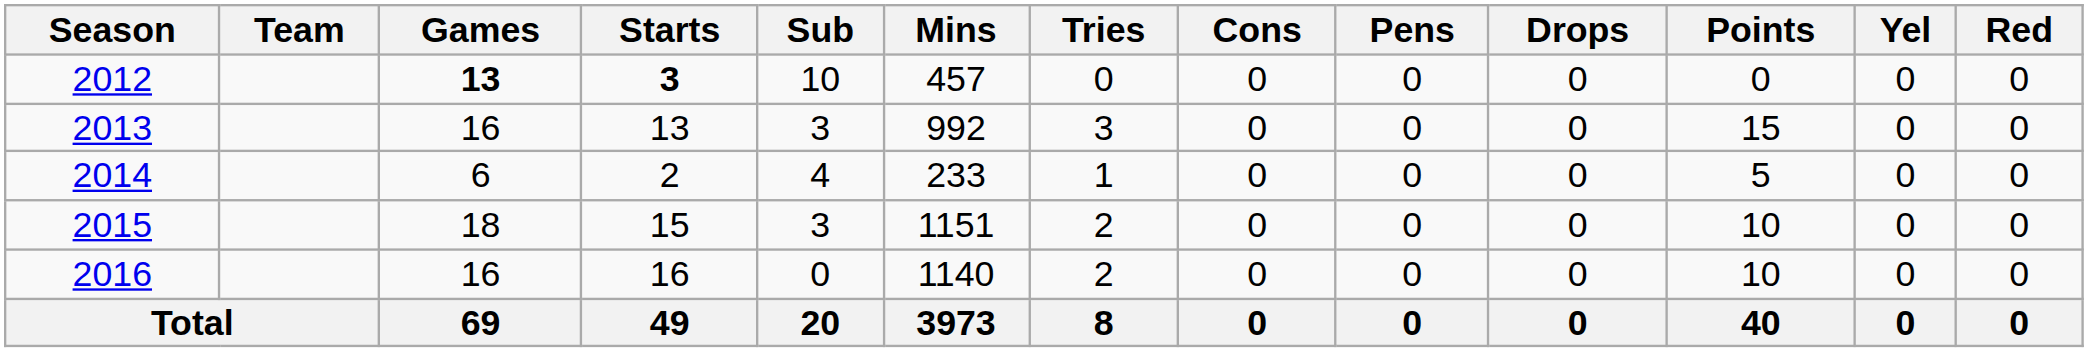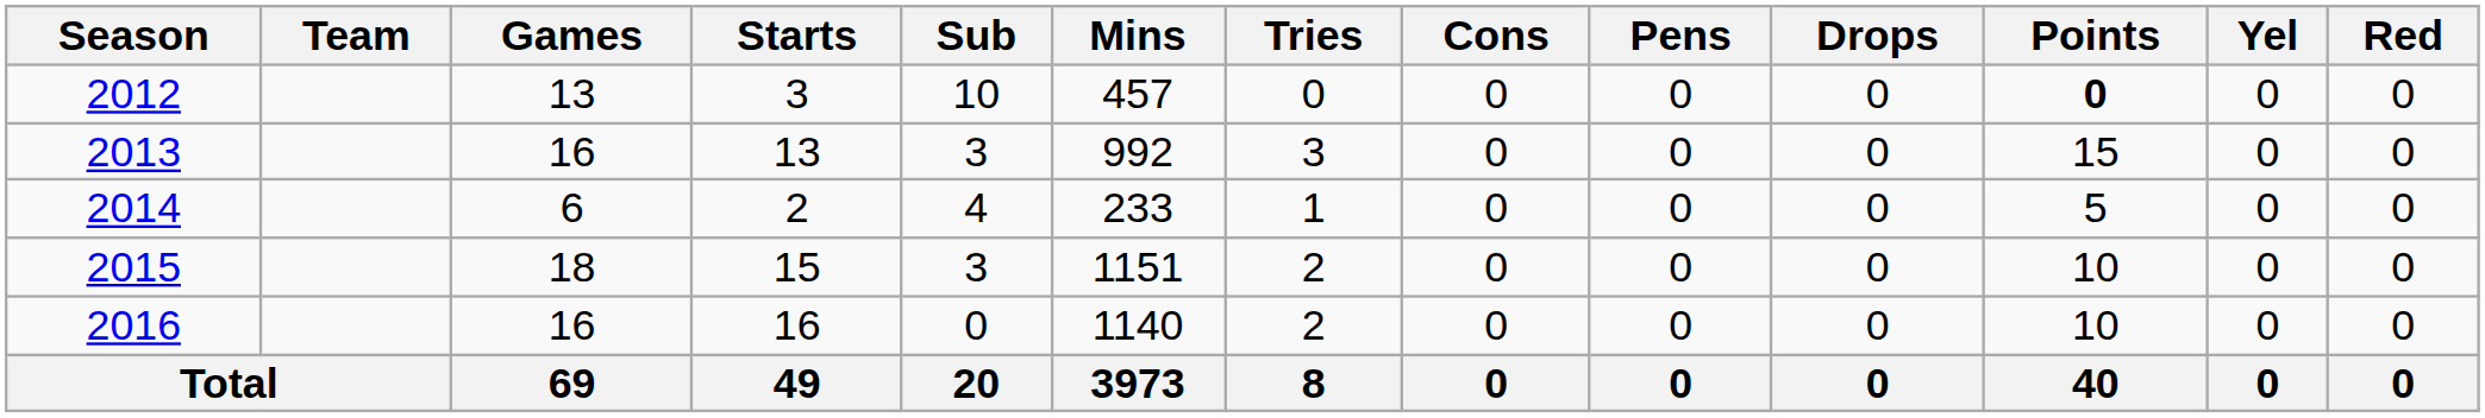2012 | Games: bold -> normal
2012 | Starts: bold -> normal
2012 | Points: normal -> bold
